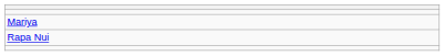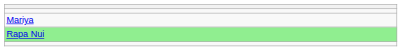row 4 | column 1: no background -> lightgreen background
